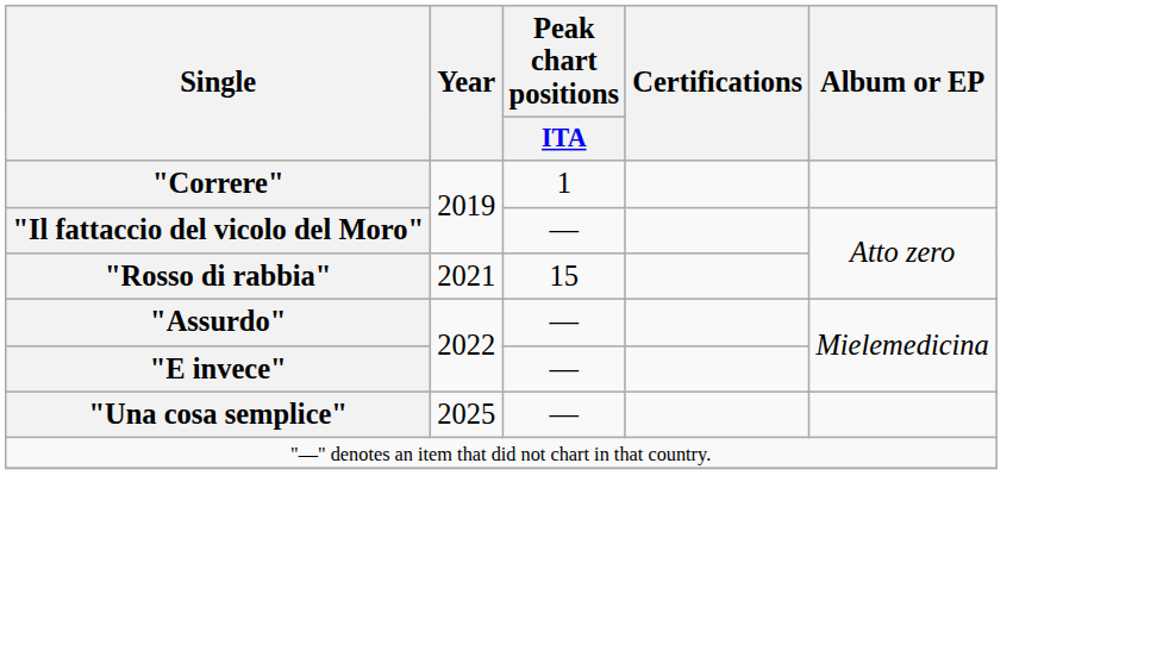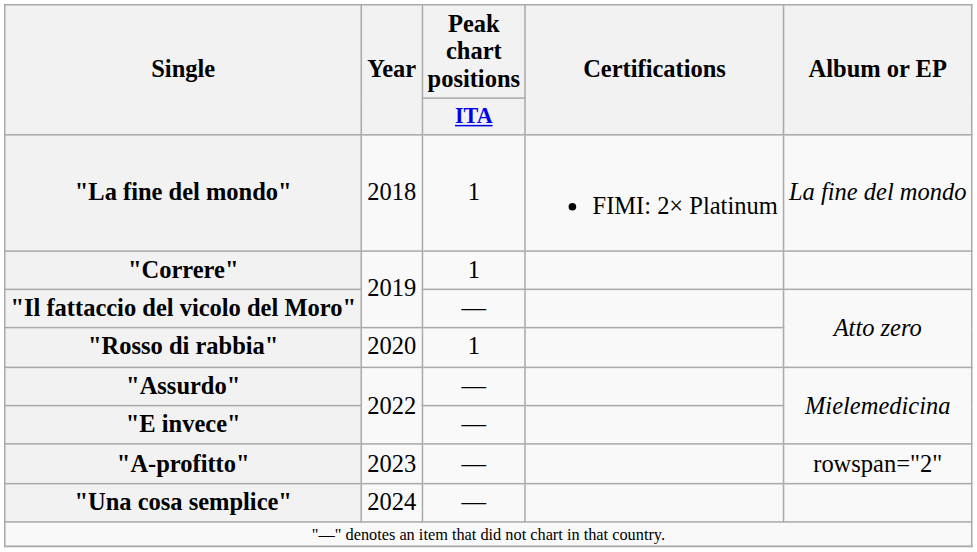+ row: "La fine del mondo" | 2018 | 1 | FIMI: 2× Platinum | La fine del mondo
"Rosso di rabbia" | Year: 2021 -> 2020
"Rosso di rabbia" | Peak chart positions / ITA: 15 -> 1
+ row: "A-profitto" | 2023 | — | rowspan="2"
"Una cosa semplice" | Year: 2025 -> 2024
